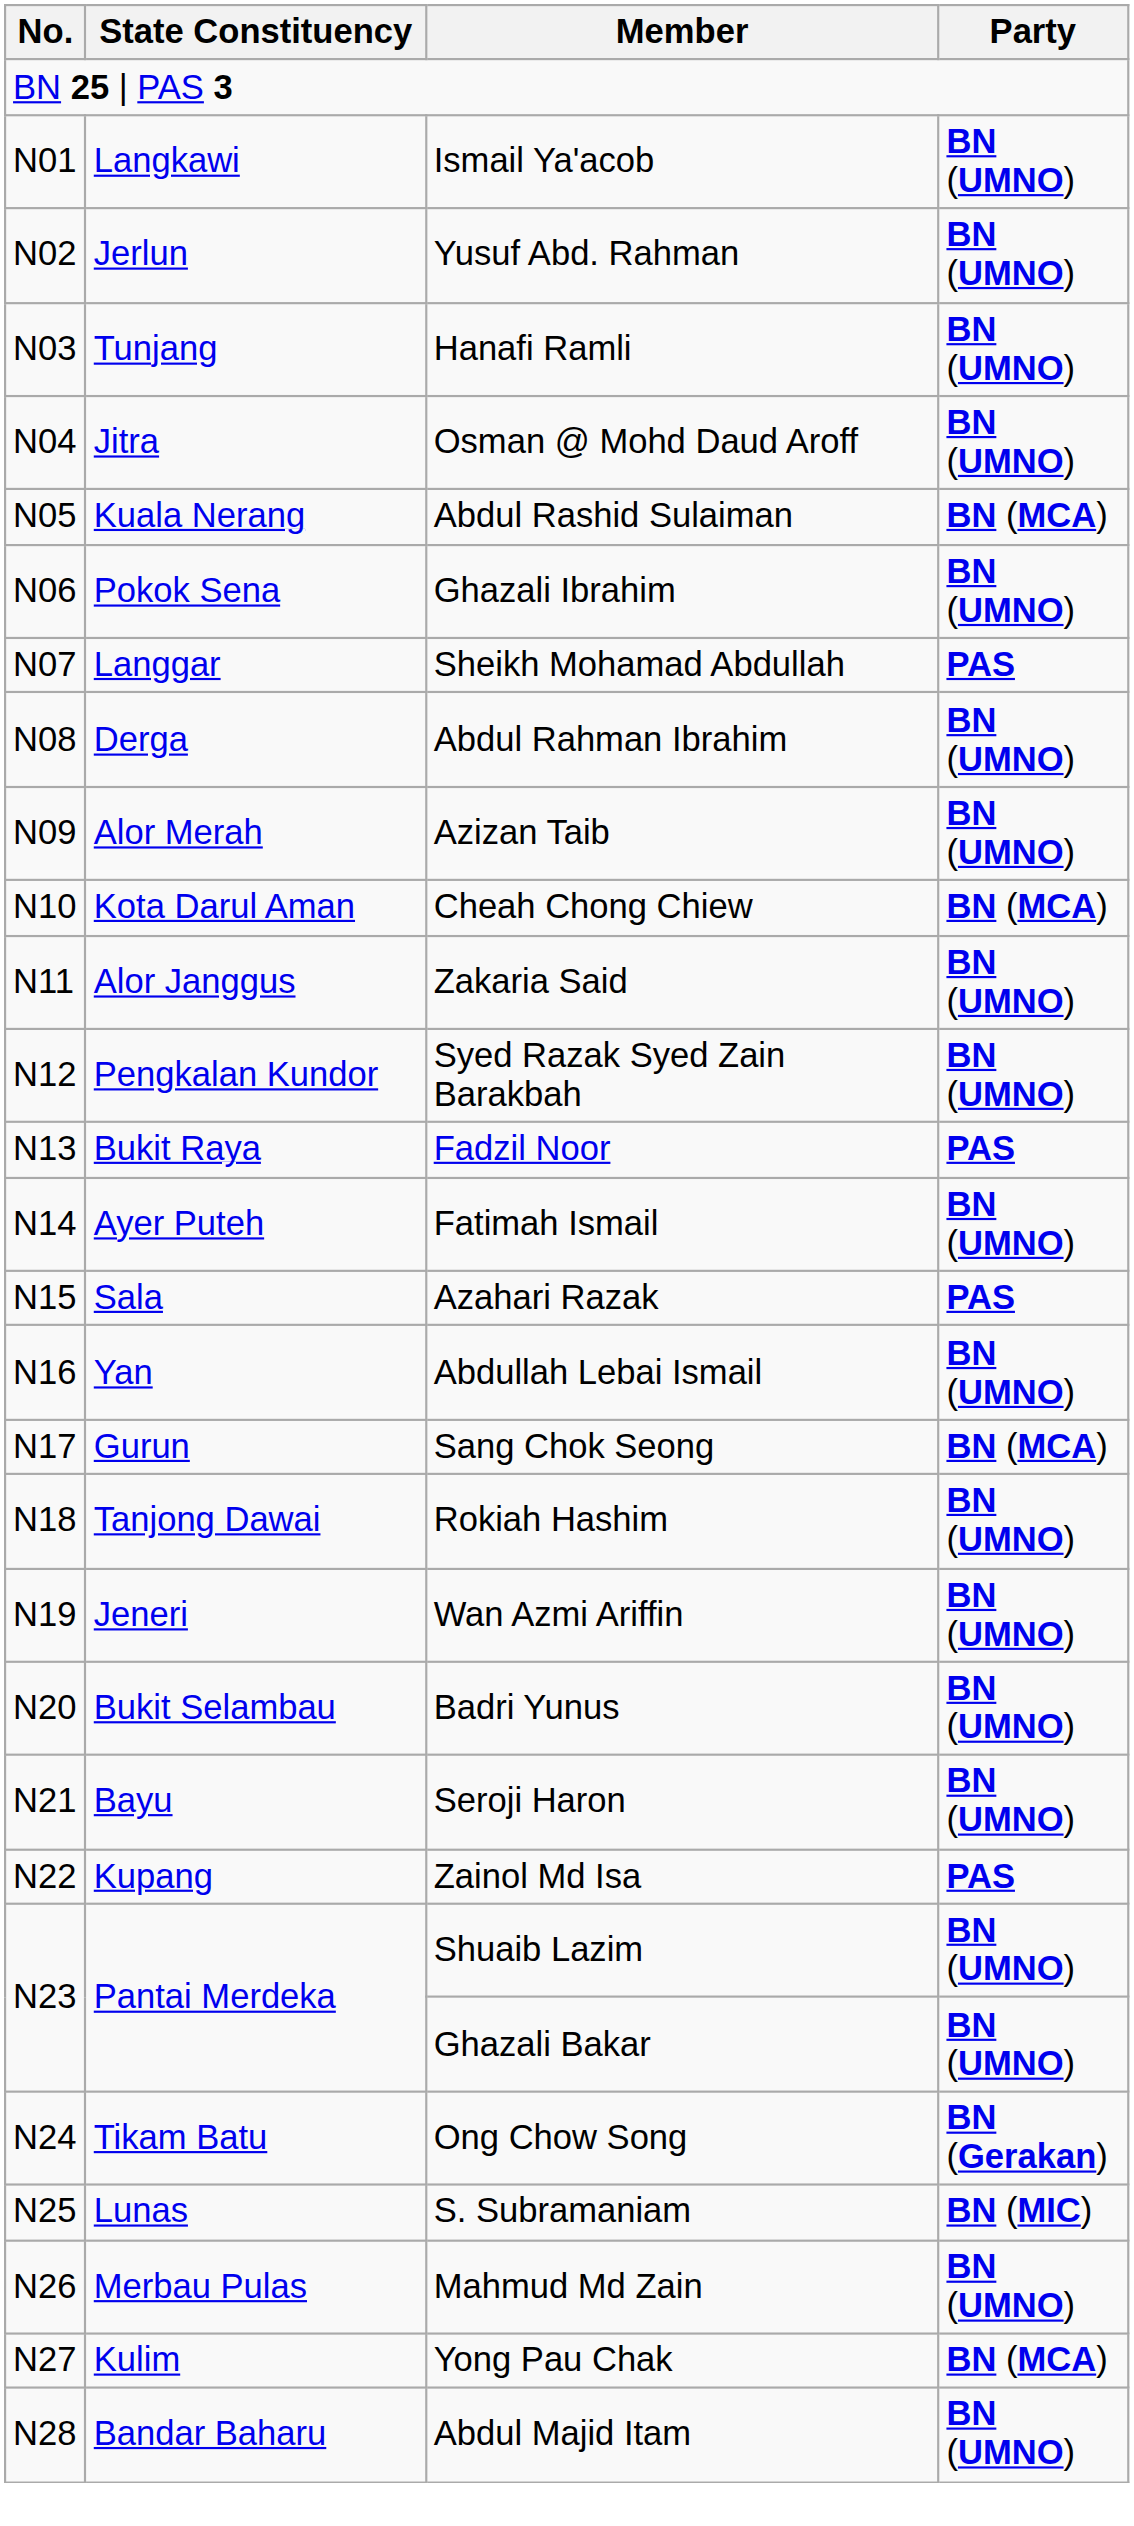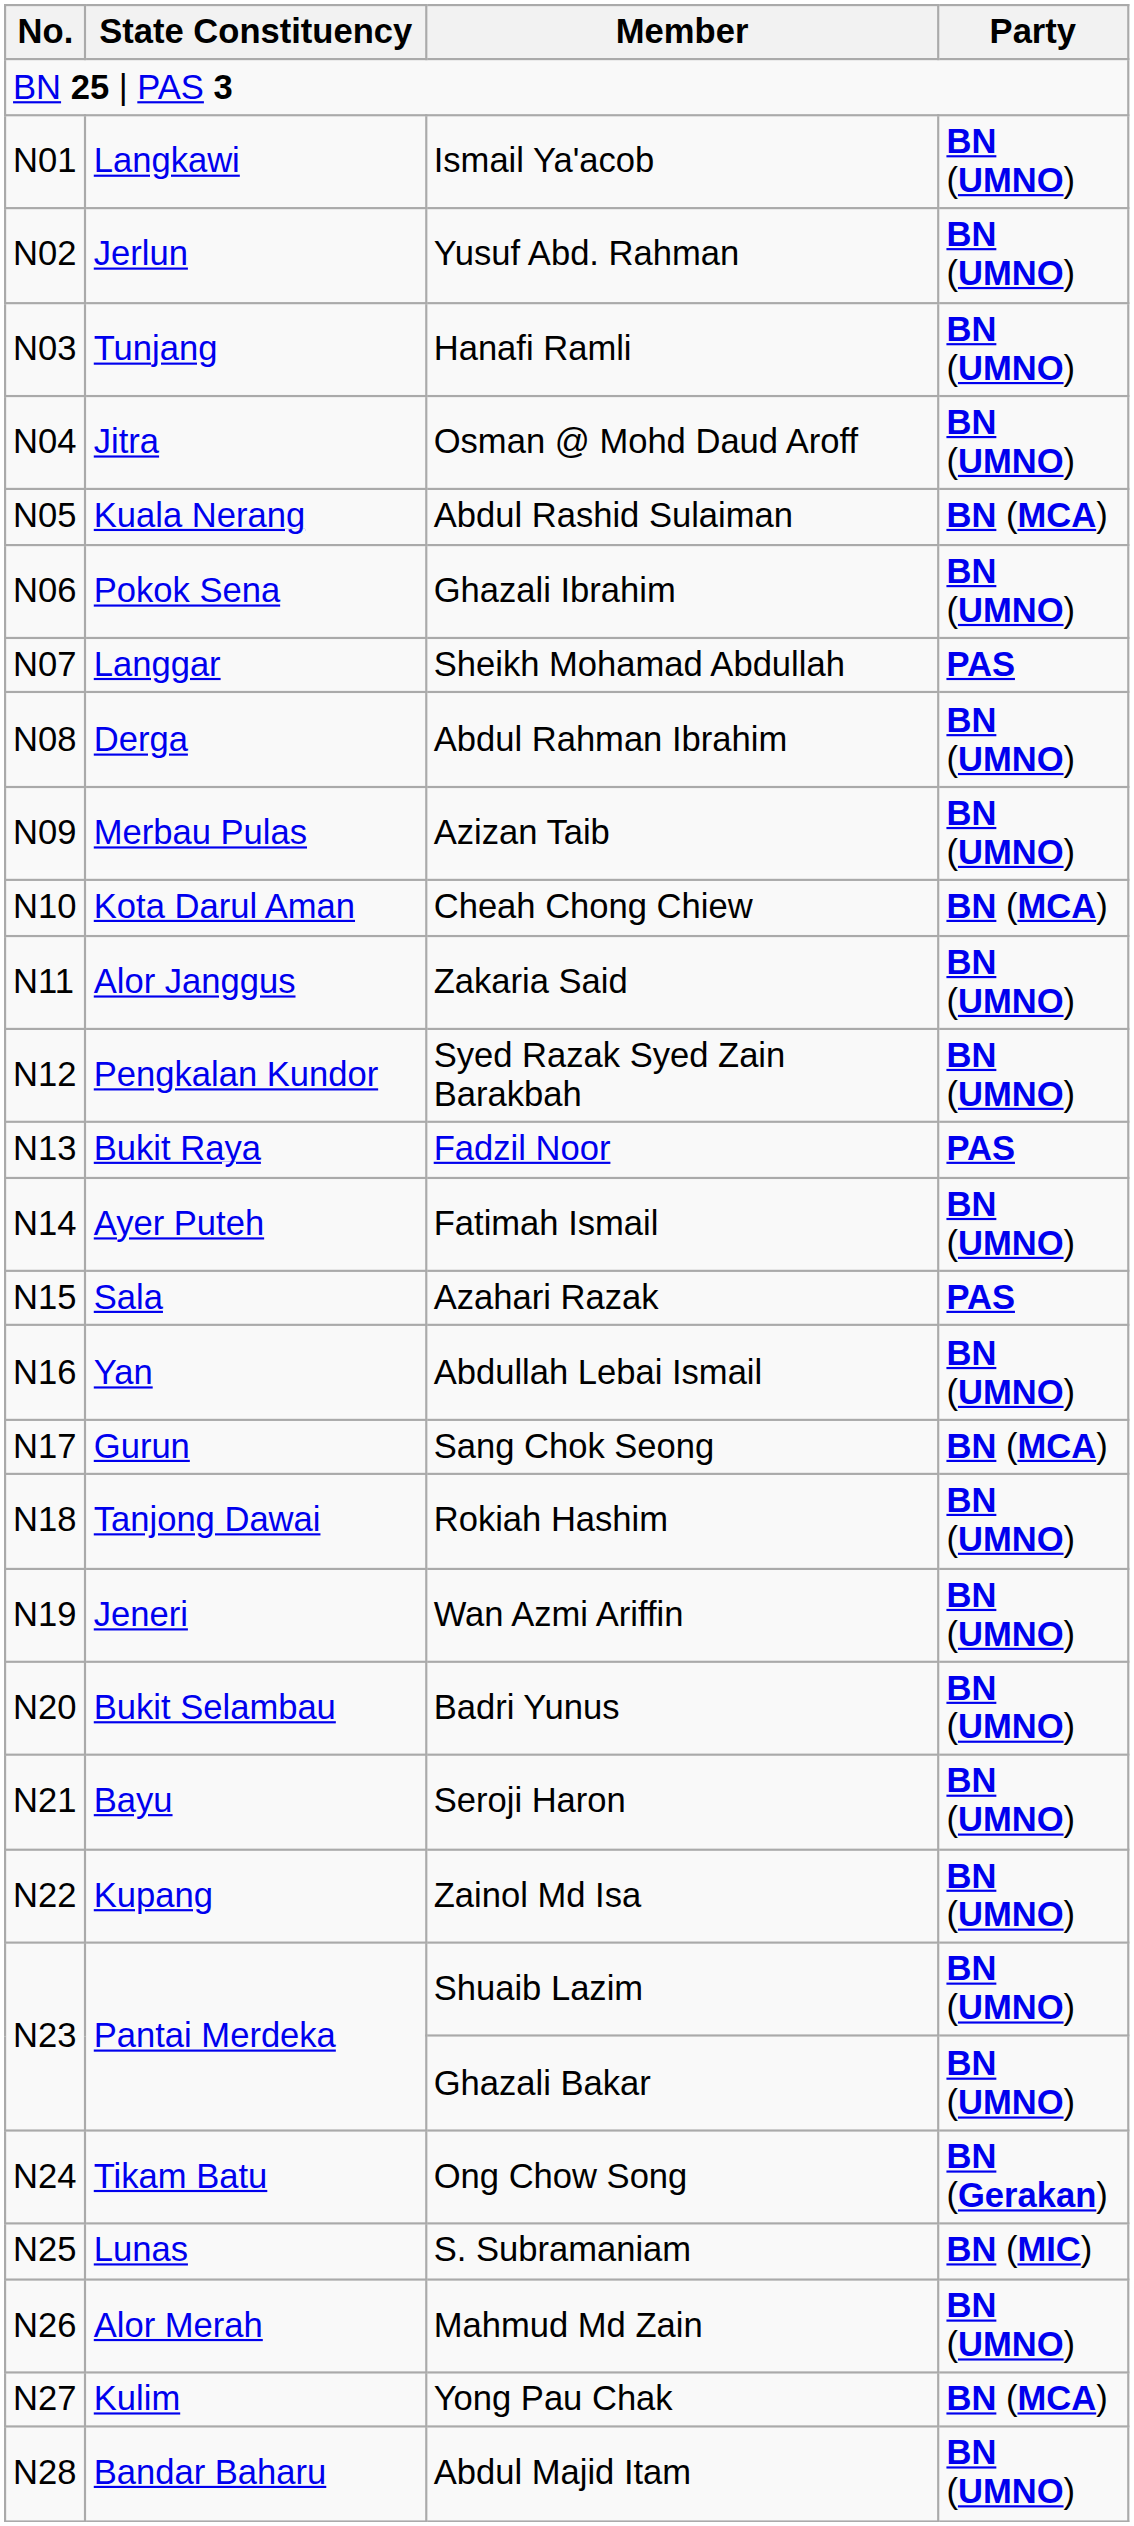Azizan Taib | State Constituency: Alor Merah -> Merbau Pulas
Zainol Md Isa | Party: PAS -> BN (UMNO)
Mahmud Md Zain | State Constituency: Merbau Pulas -> Alor Merah
